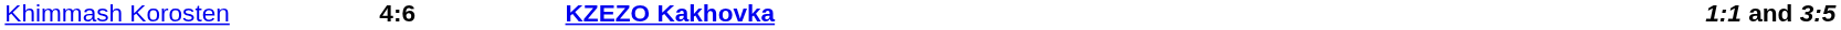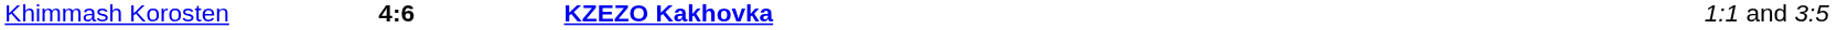Khimmash Korosten | column 4: bold -> normal
